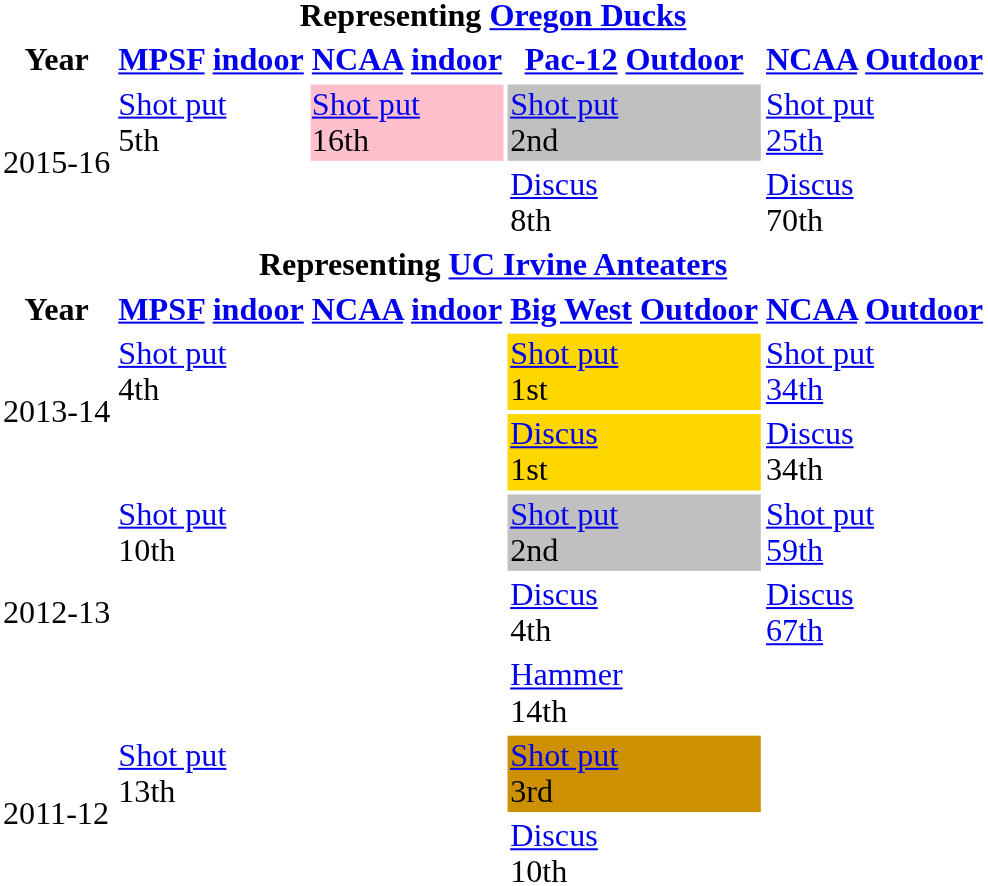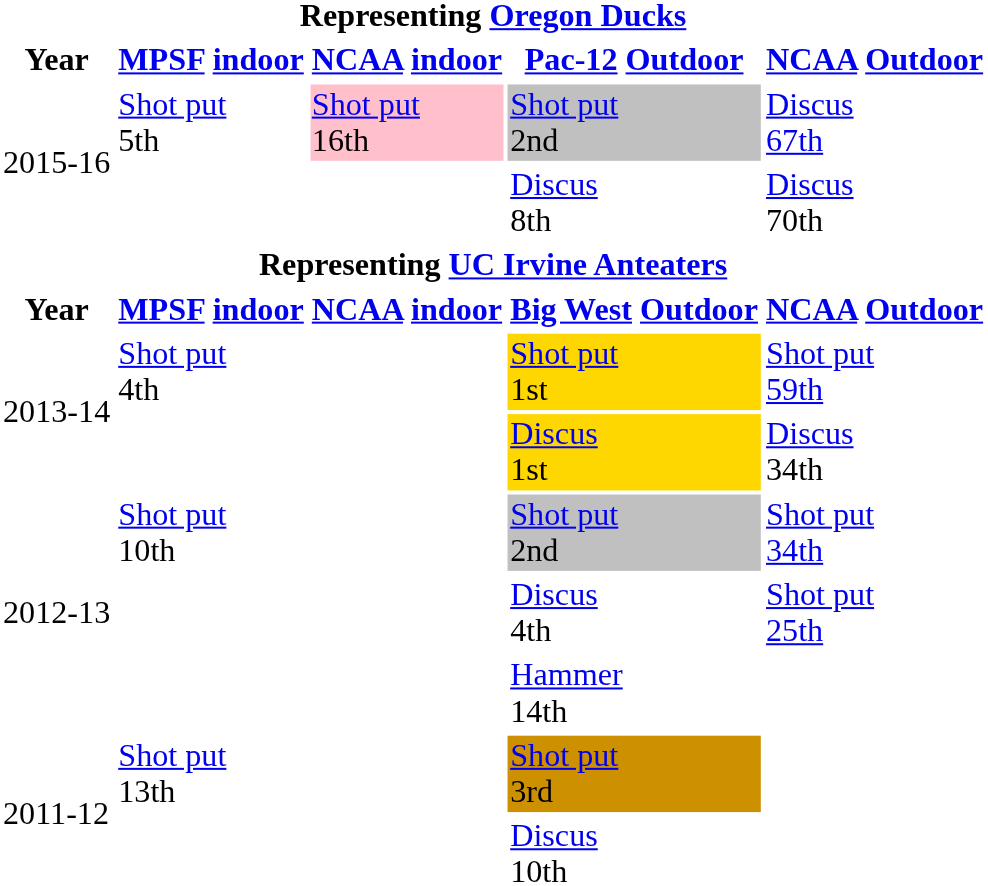Shot put 5th / Shot put 2nd | NCAA Outdoor: Shot put 25th -> Discus 67th
Shot put 1st | NCAA Outdoor: Shot put 34th -> Shot put 59th
Shot put 10th / Shot put 2nd | NCAA Outdoor: Shot put 59th -> Shot put 34th
Discus 4th | NCAA Outdoor: Discus 67th -> Shot put 25th
